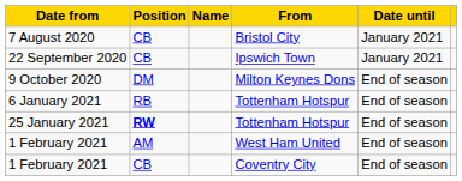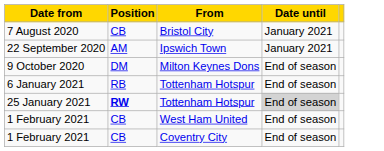- column: Name
22 September 2020 | Position: CB -> AM
25 January 2021 | Date until: no background -> lightgrey background
1 February 2021 / West Ham United | Position: AM -> CB
